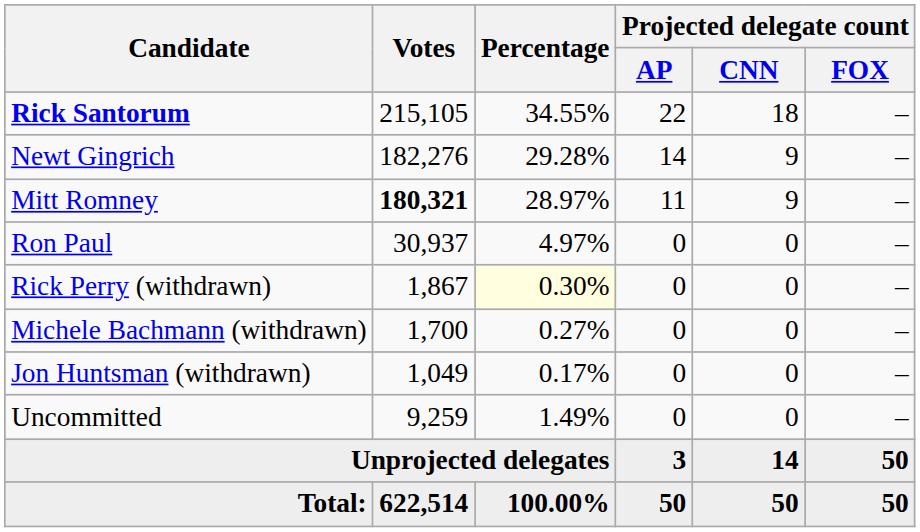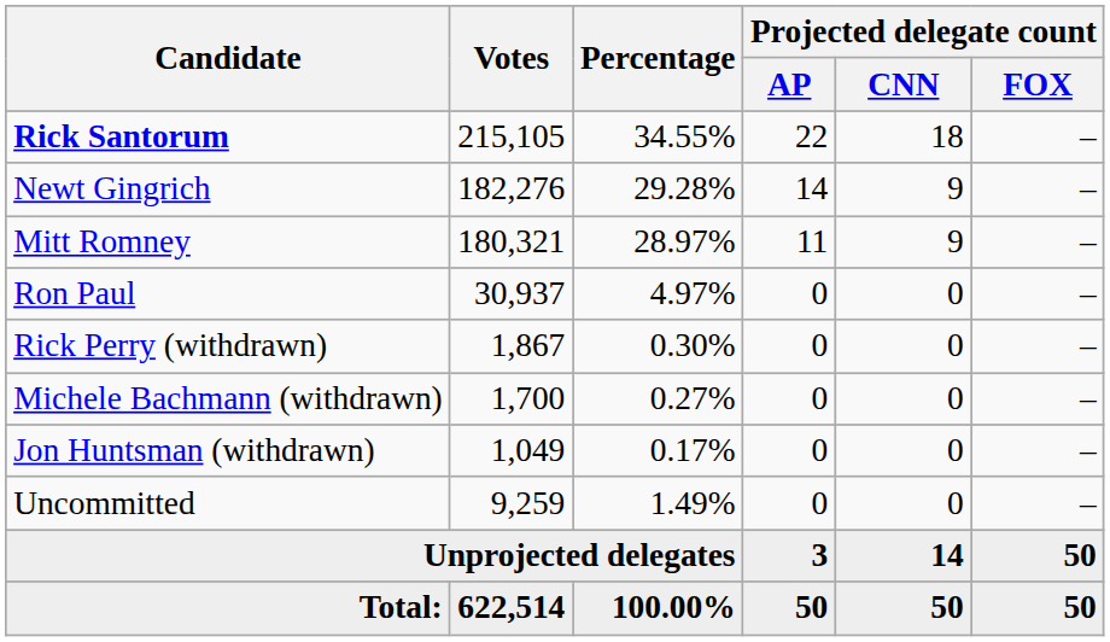Mitt Romney | Votes: bold -> normal
Rick Perry (withdrawn) | Percentage: lightyellow background -> no background
